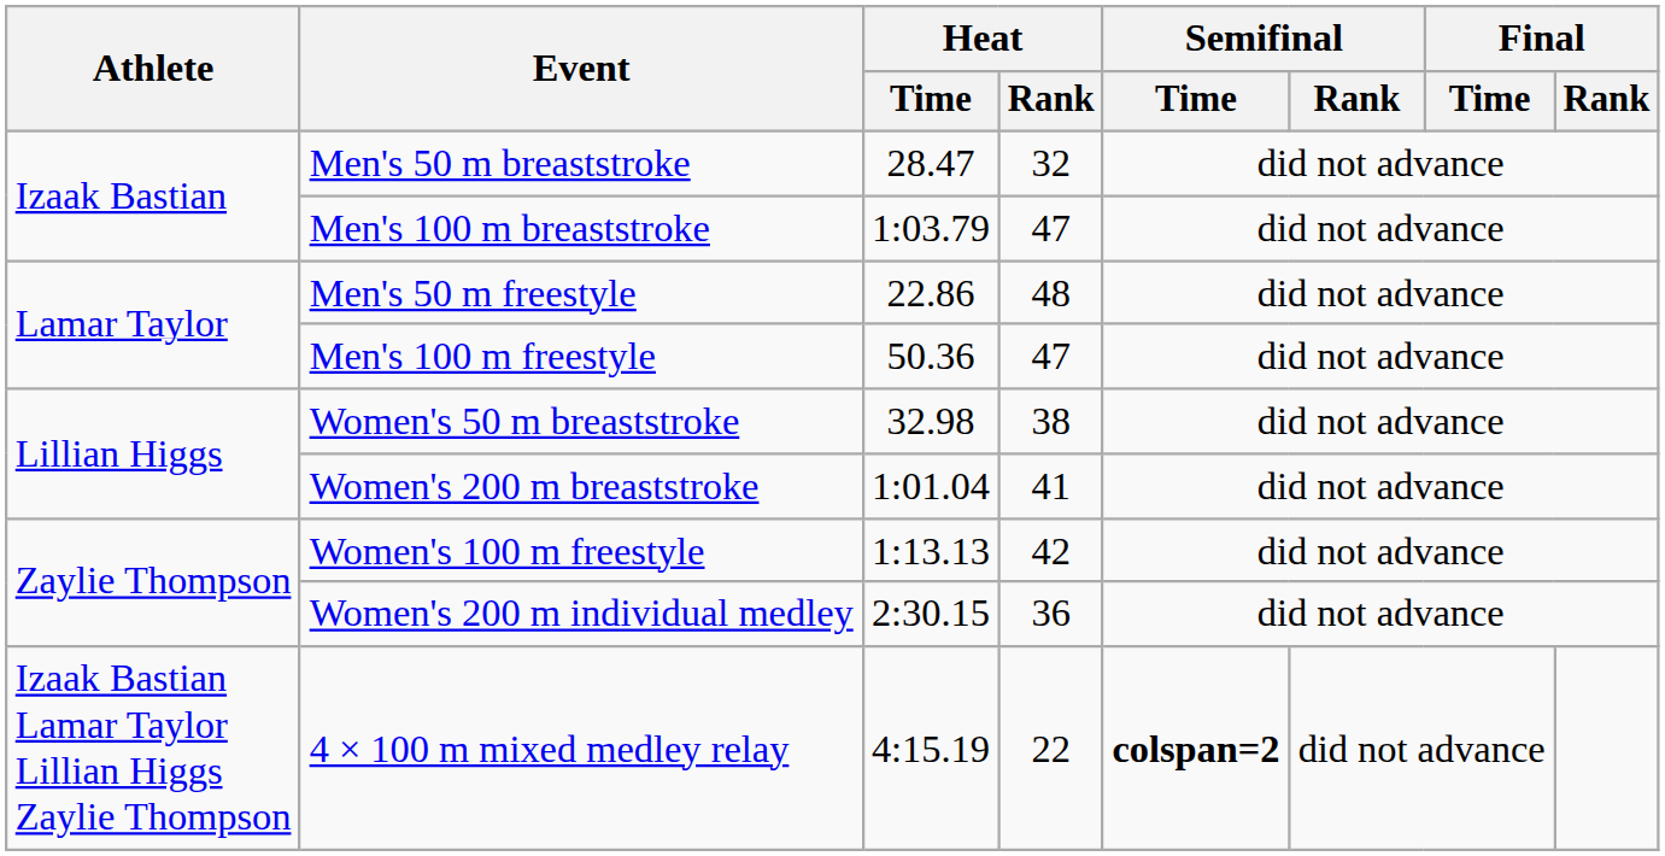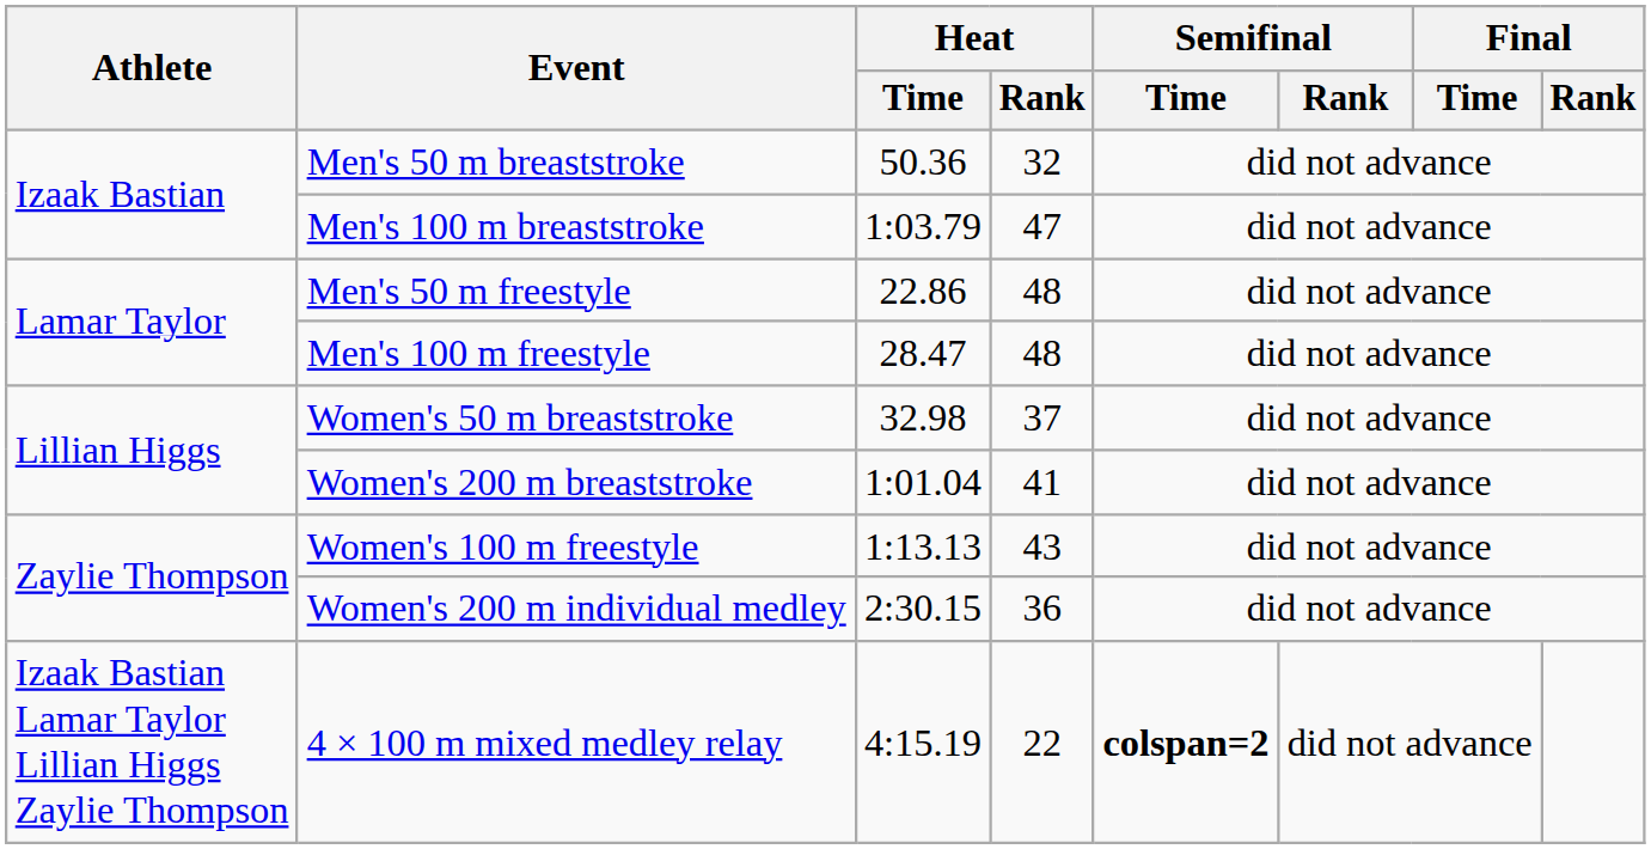Men's 50 m breaststroke | Heat / Time: 28.47 -> 50.36
Men's 100 m freestyle | Heat / Time: 50.36 -> 28.47
Men's 100 m freestyle | Heat / Rank: 47 -> 48
Women's 50 m breaststroke | Heat / Rank: 38 -> 37
Women's 100 m freestyle | Heat / Rank: 42 -> 43
